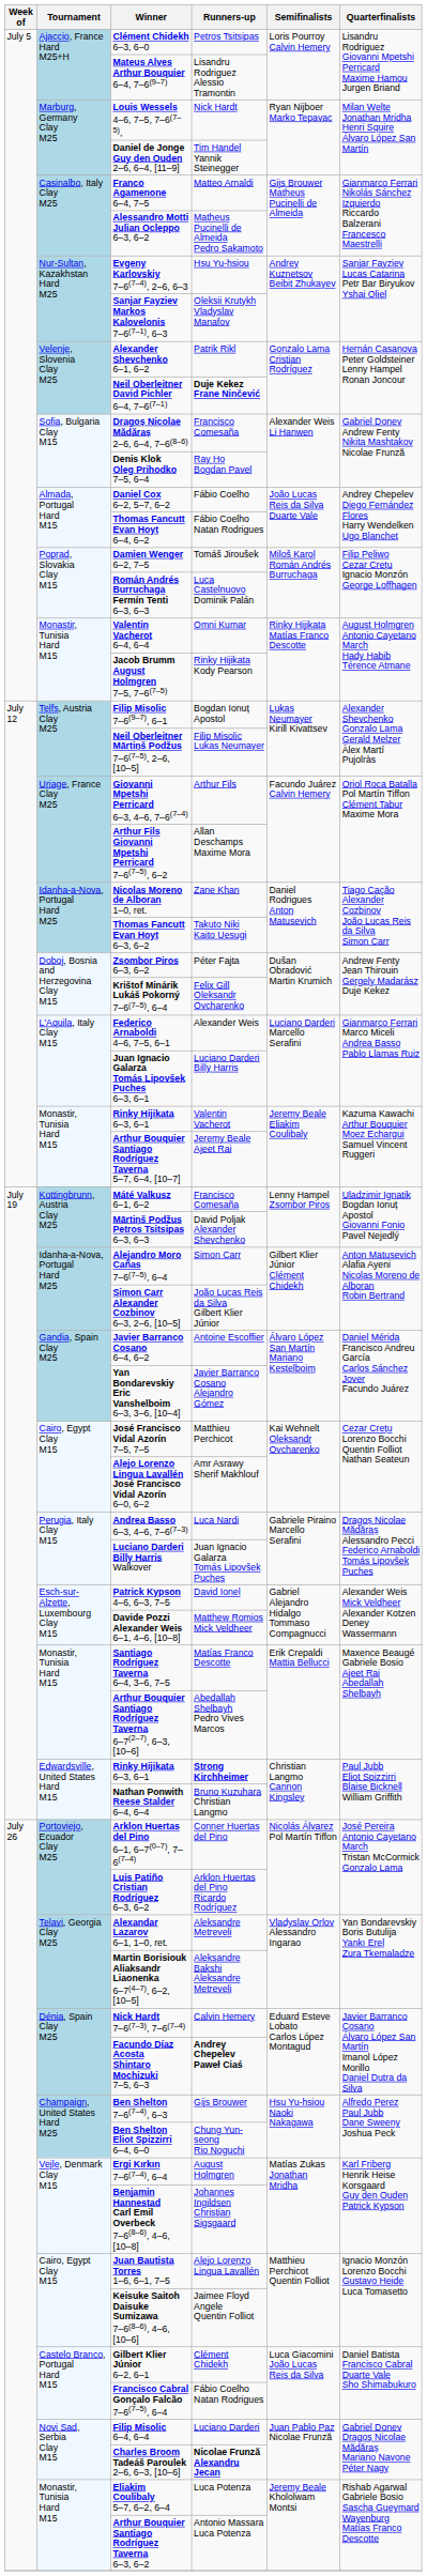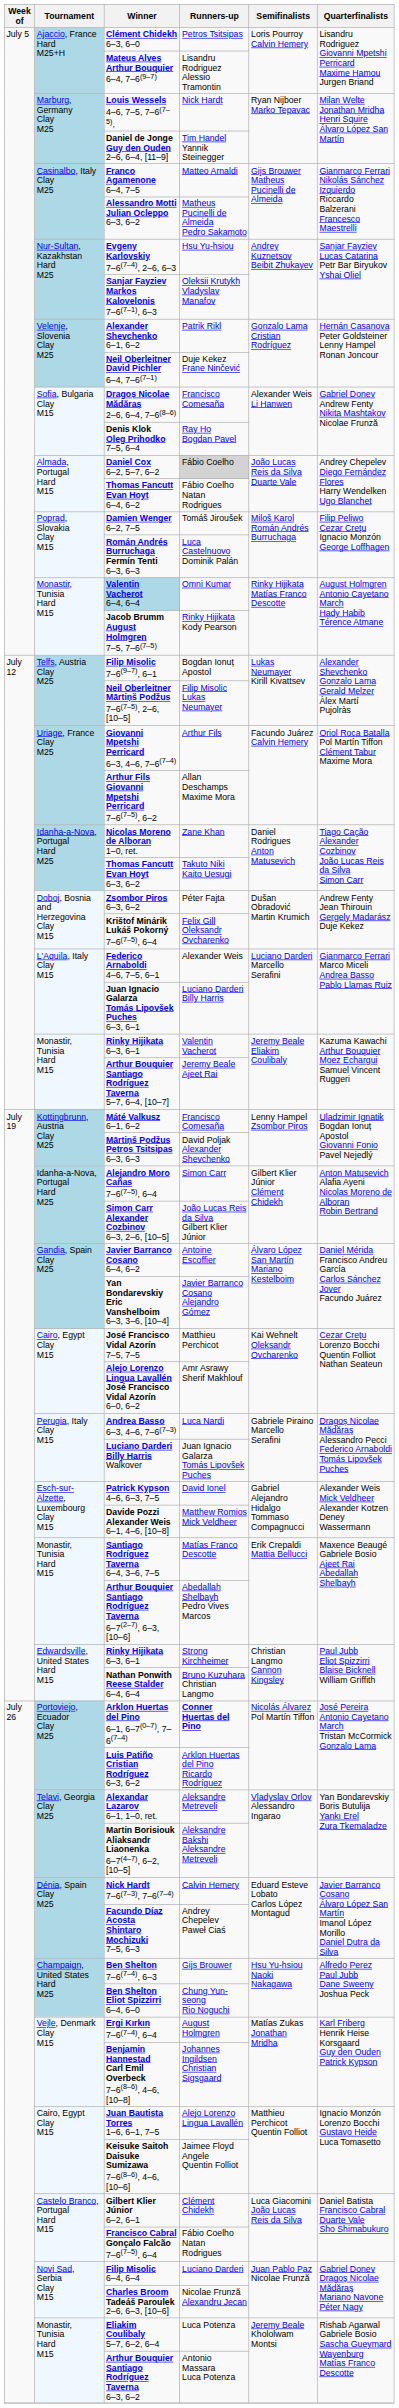Neil Oberleitner David Pichler 6–4, 7–6(7–1) | Runners-up: bold -> normal
Daniel Cox 6–2, 5–7, 6–2 | Runners-up: no background -> lightgrey background
Valentin Vacherot 6–4, 6–4 | Winner: no background -> lightblue background
Rinky Hijikata 6–3, 6–1 / Strong Kirchheimer | Runners-up: bold -> normal
Arklon Huertas del Pino 6–1, 6–7(0–7), 7–6(7–4) | Runners-up: normal -> bold
Facundo Díaz Acosta Shintaro Mochizuki 7–5, 6–3 | Runners-up: bold -> normal
Charles Broom Tadeáš Paroulek 2–6, 6–3, [10–6] | Runners-up: bold -> normal
